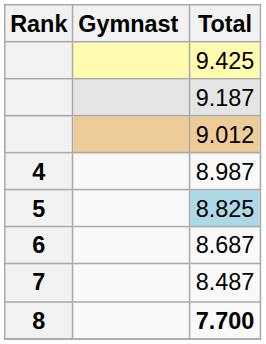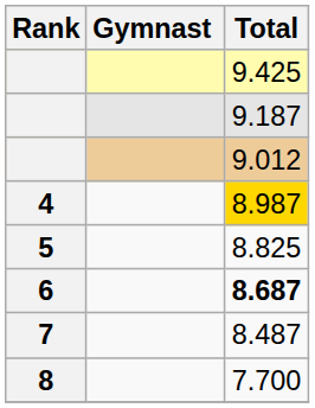8.987 | Total: no background -> gold background
8.825 | Total: lightblue background -> no background
8.687 | Total: normal -> bold
7.700 | Total: bold -> normal
